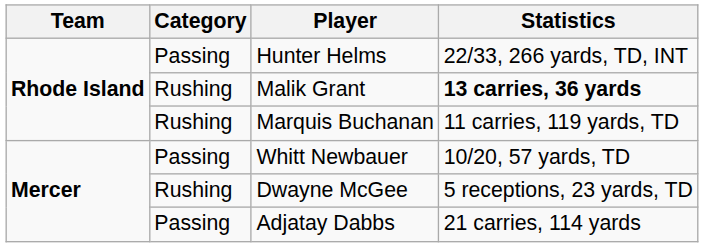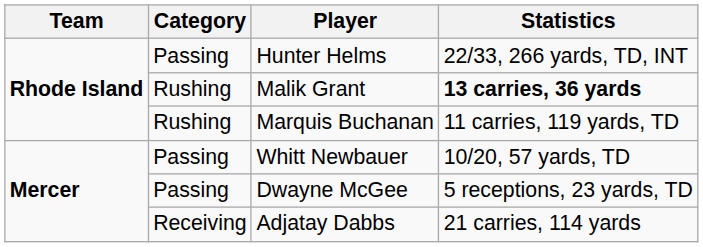Dwayne McGee | Category: Rushing -> Passing
Adjatay Dabbs | Category: Passing -> Receiving
